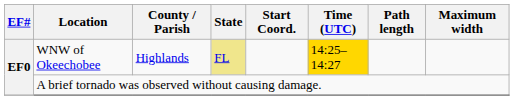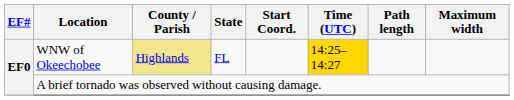WNW of Okeechobee | County / Parish: no background -> khaki background
WNW of Okeechobee | State: khaki background -> no background
